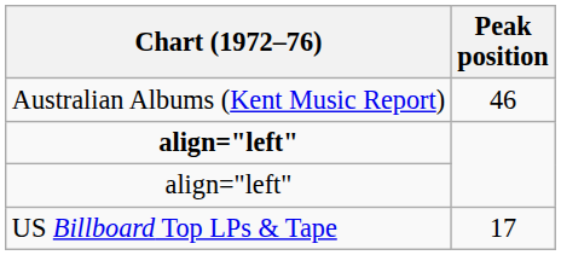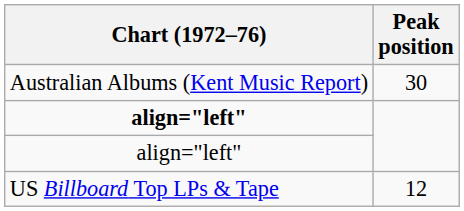row 2 | Peak position: 46 -> 30
row 5 | Peak position: 17 -> 12
